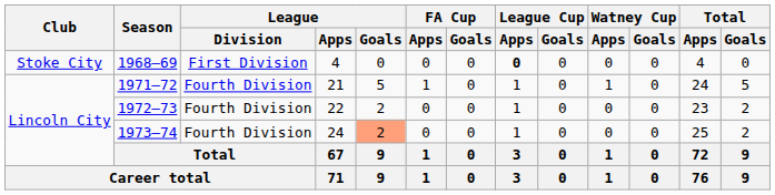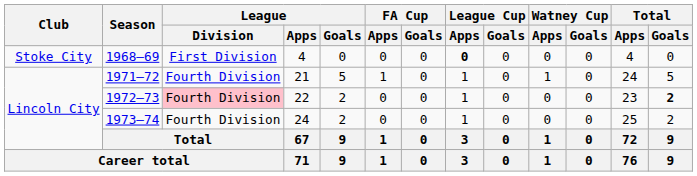1972–73 | League / Division: no background -> pink background
1972–73 | Total / Goals: normal -> bold
1973–74 | League / Goals: lightsalmon background -> no background
